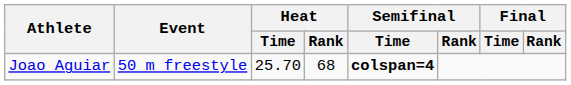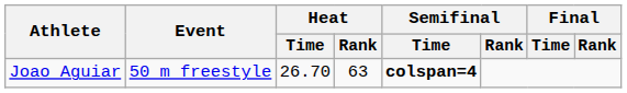Joao Aguiar | Heat / Time: 25.70 -> 26.70
Joao Aguiar | Heat / Rank: 68 -> 63
